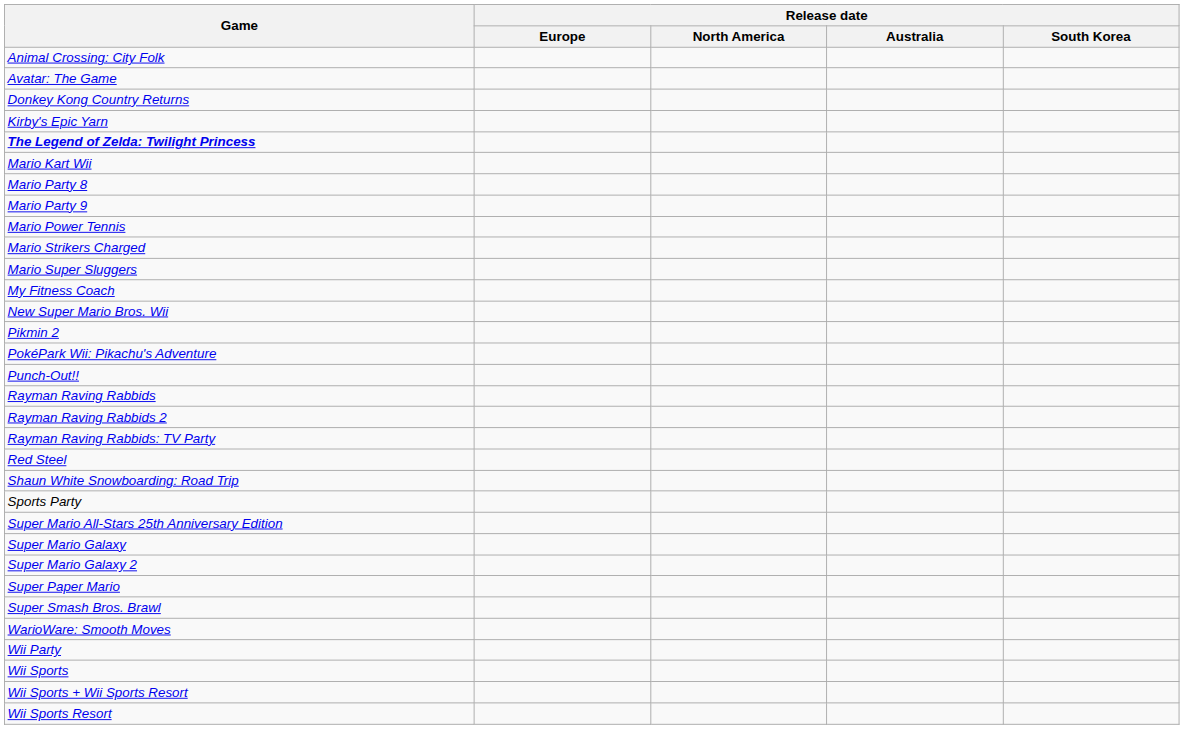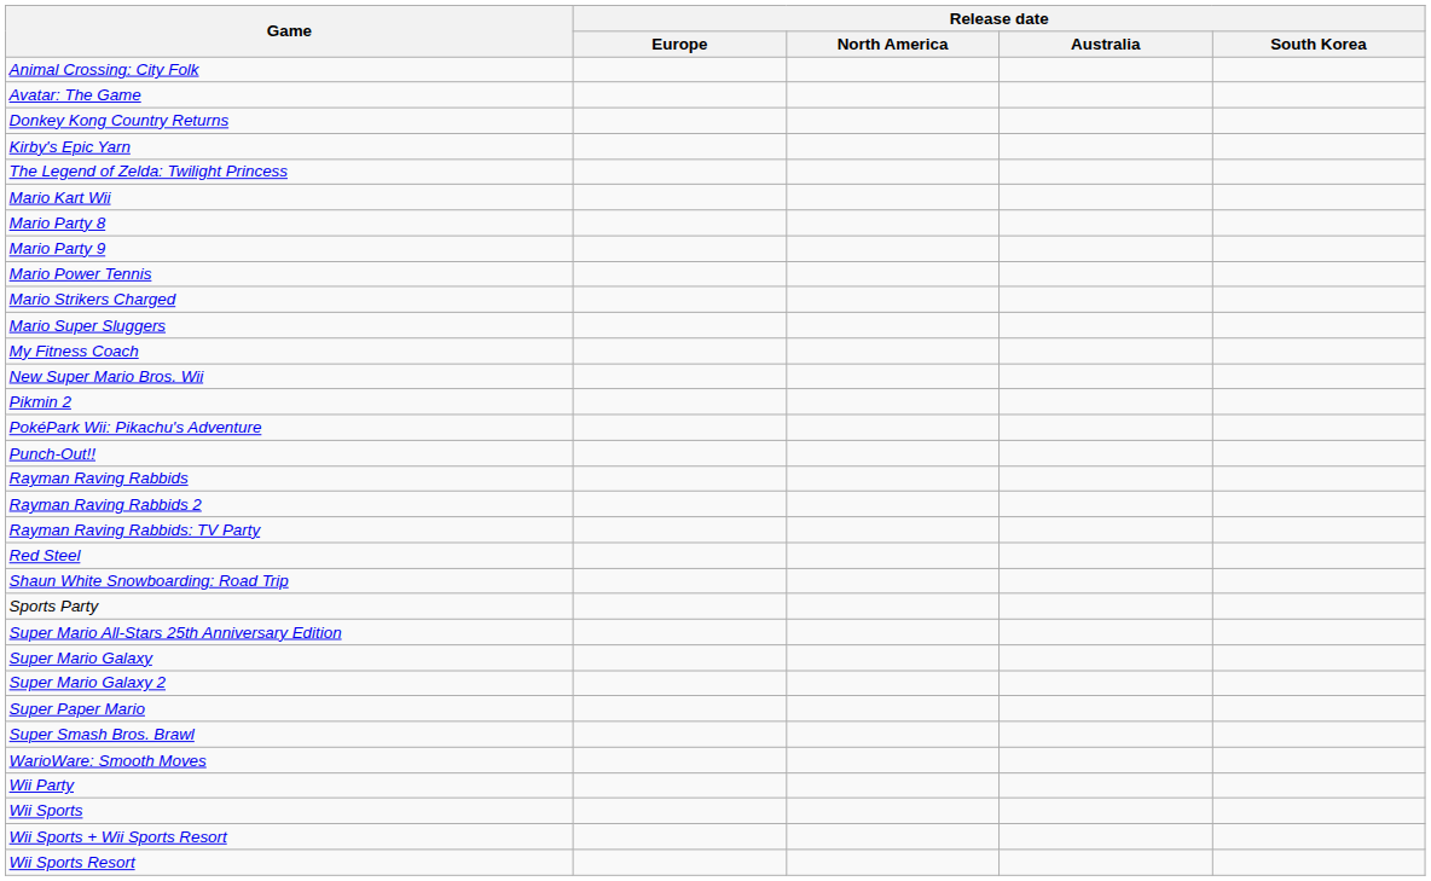The Legend of Zelda: Twilight Princess | Game: bold -> normal
